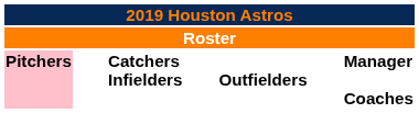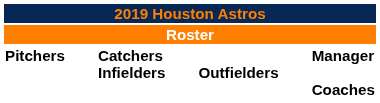Pitchers | column 1: pink background -> no background
